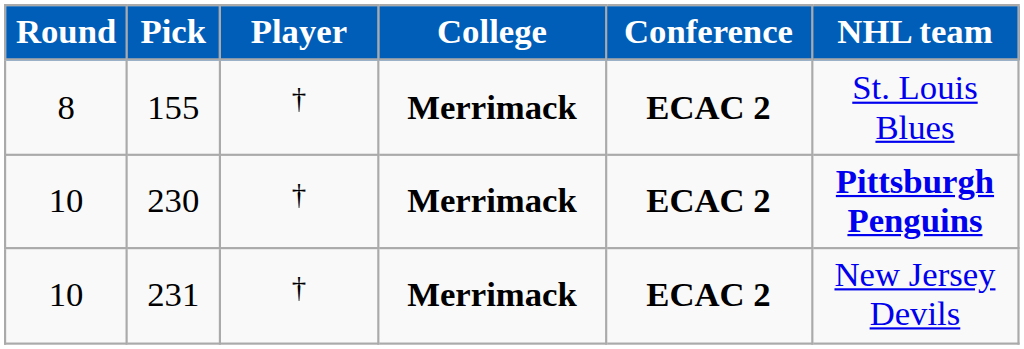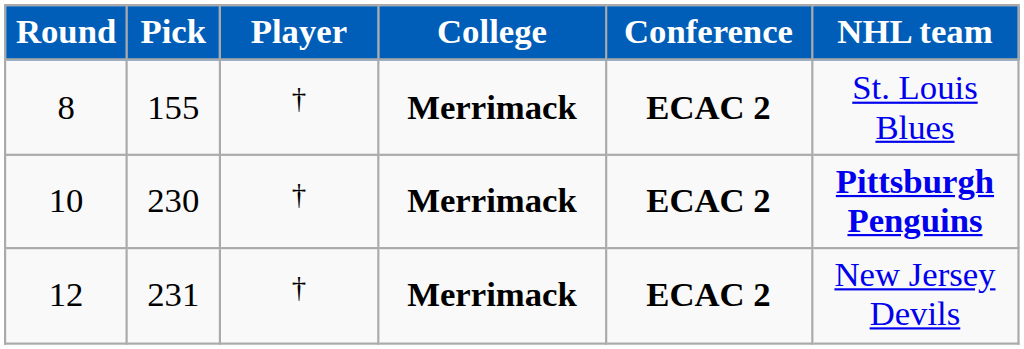231 | Round: 10 -> 12
